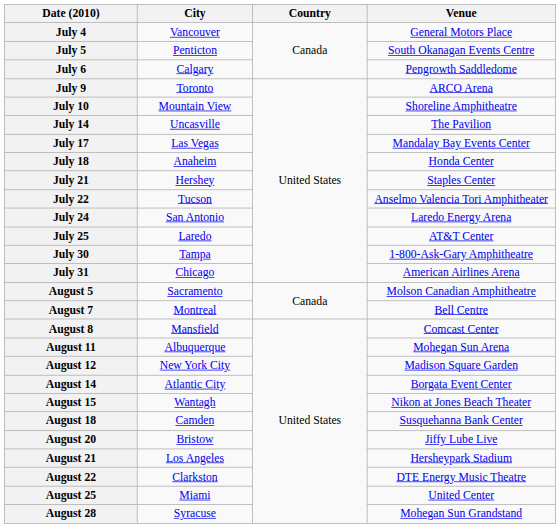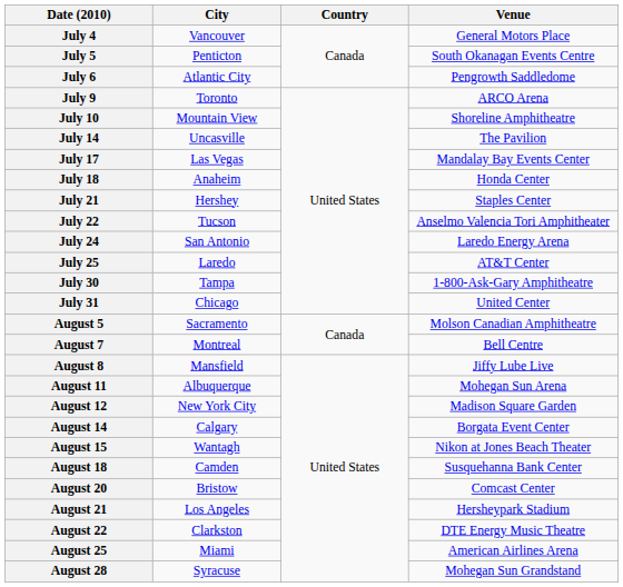July 6 | City: Calgary -> Atlantic City
July 31 | Venue: American Airlines Arena -> United Center
August 8 | Venue: Comcast Center -> Jiffy Lube Live
August 14 | City: Atlantic City -> Calgary
August 20 | Venue: Jiffy Lube Live -> Comcast Center
August 25 | Venue: United Center -> American Airlines Arena
